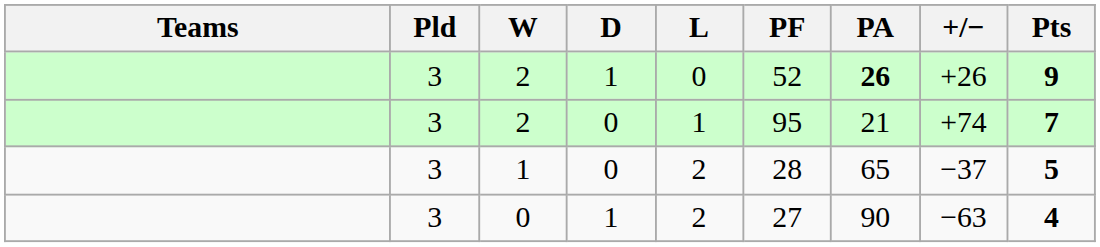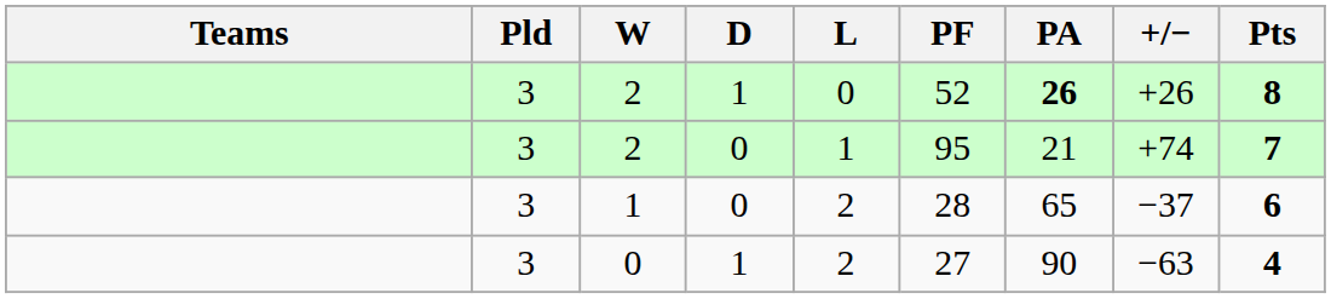row 2 | Pts: 9 -> 8
row 4 | Pts: 5 -> 6
